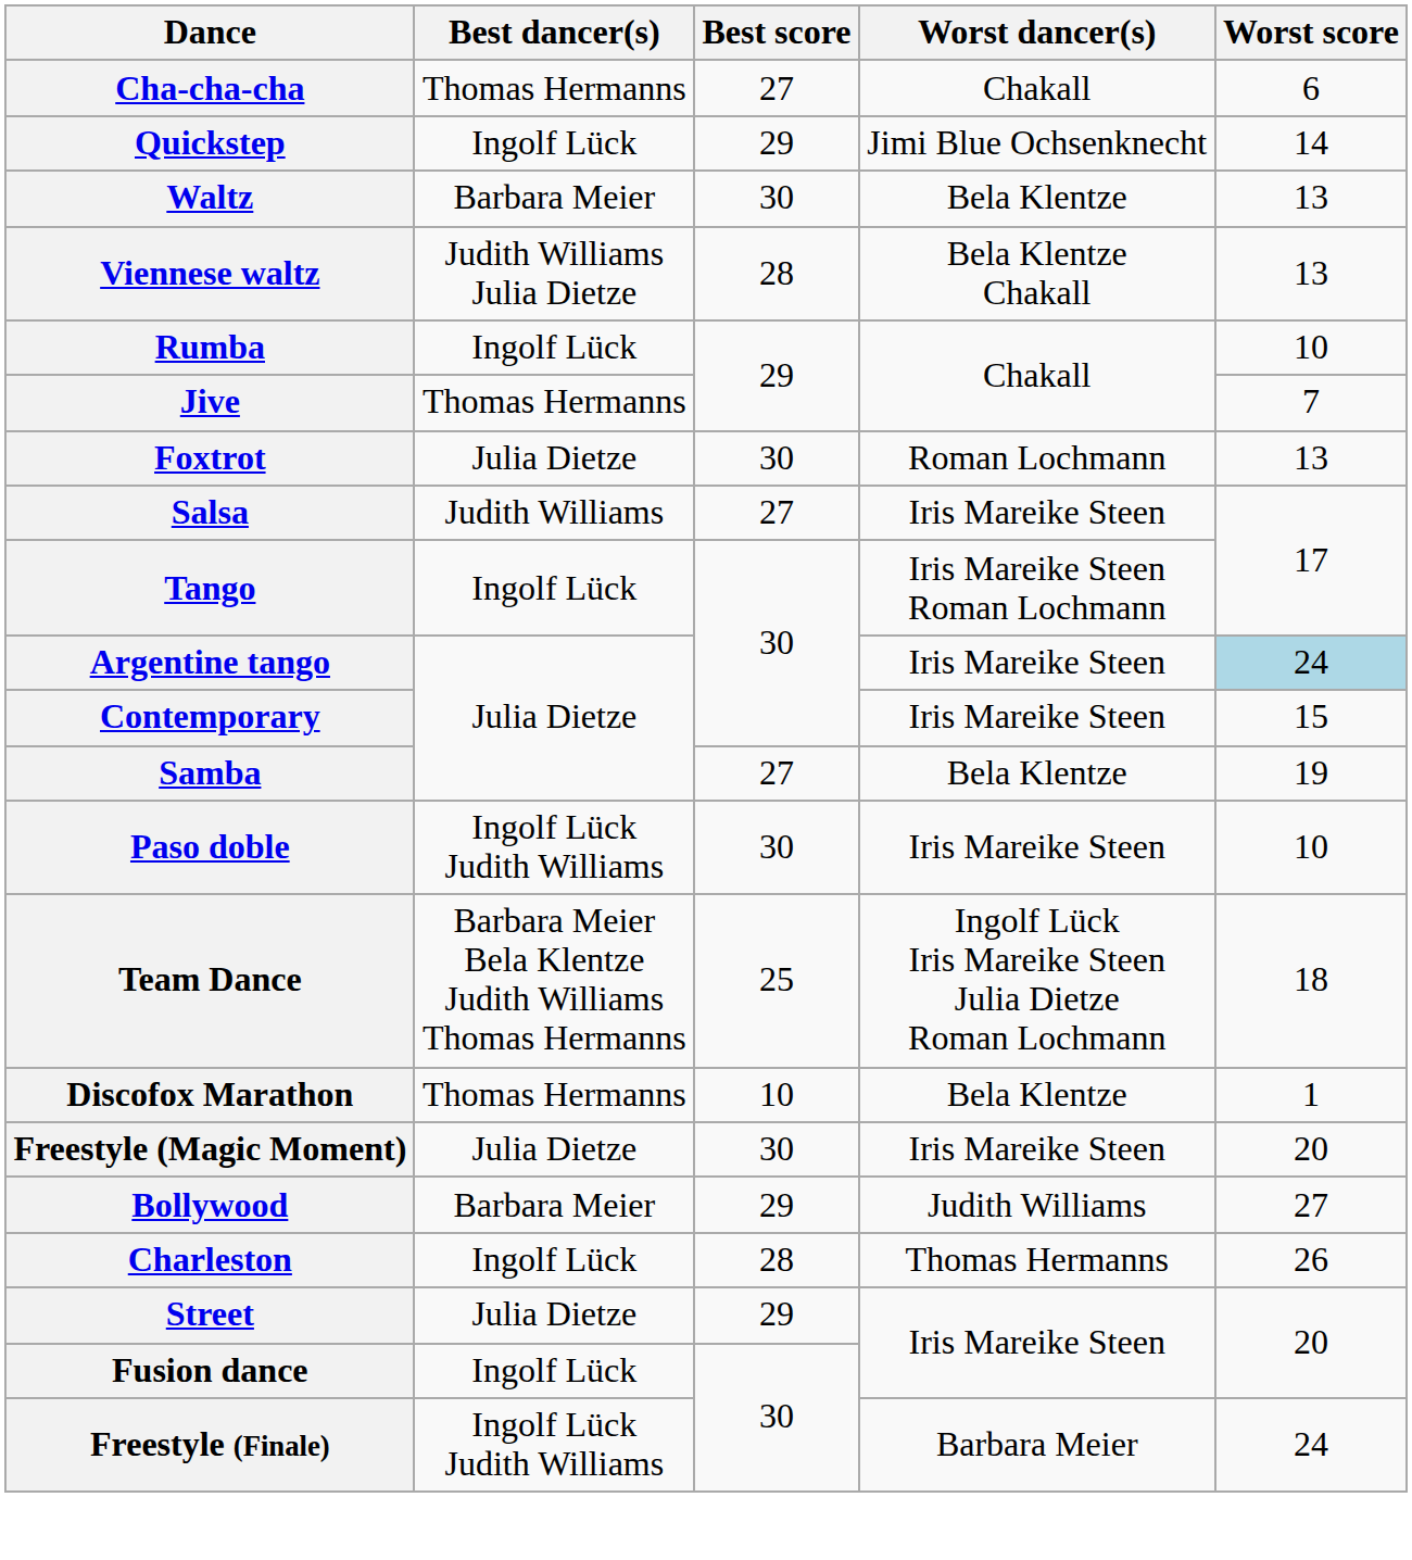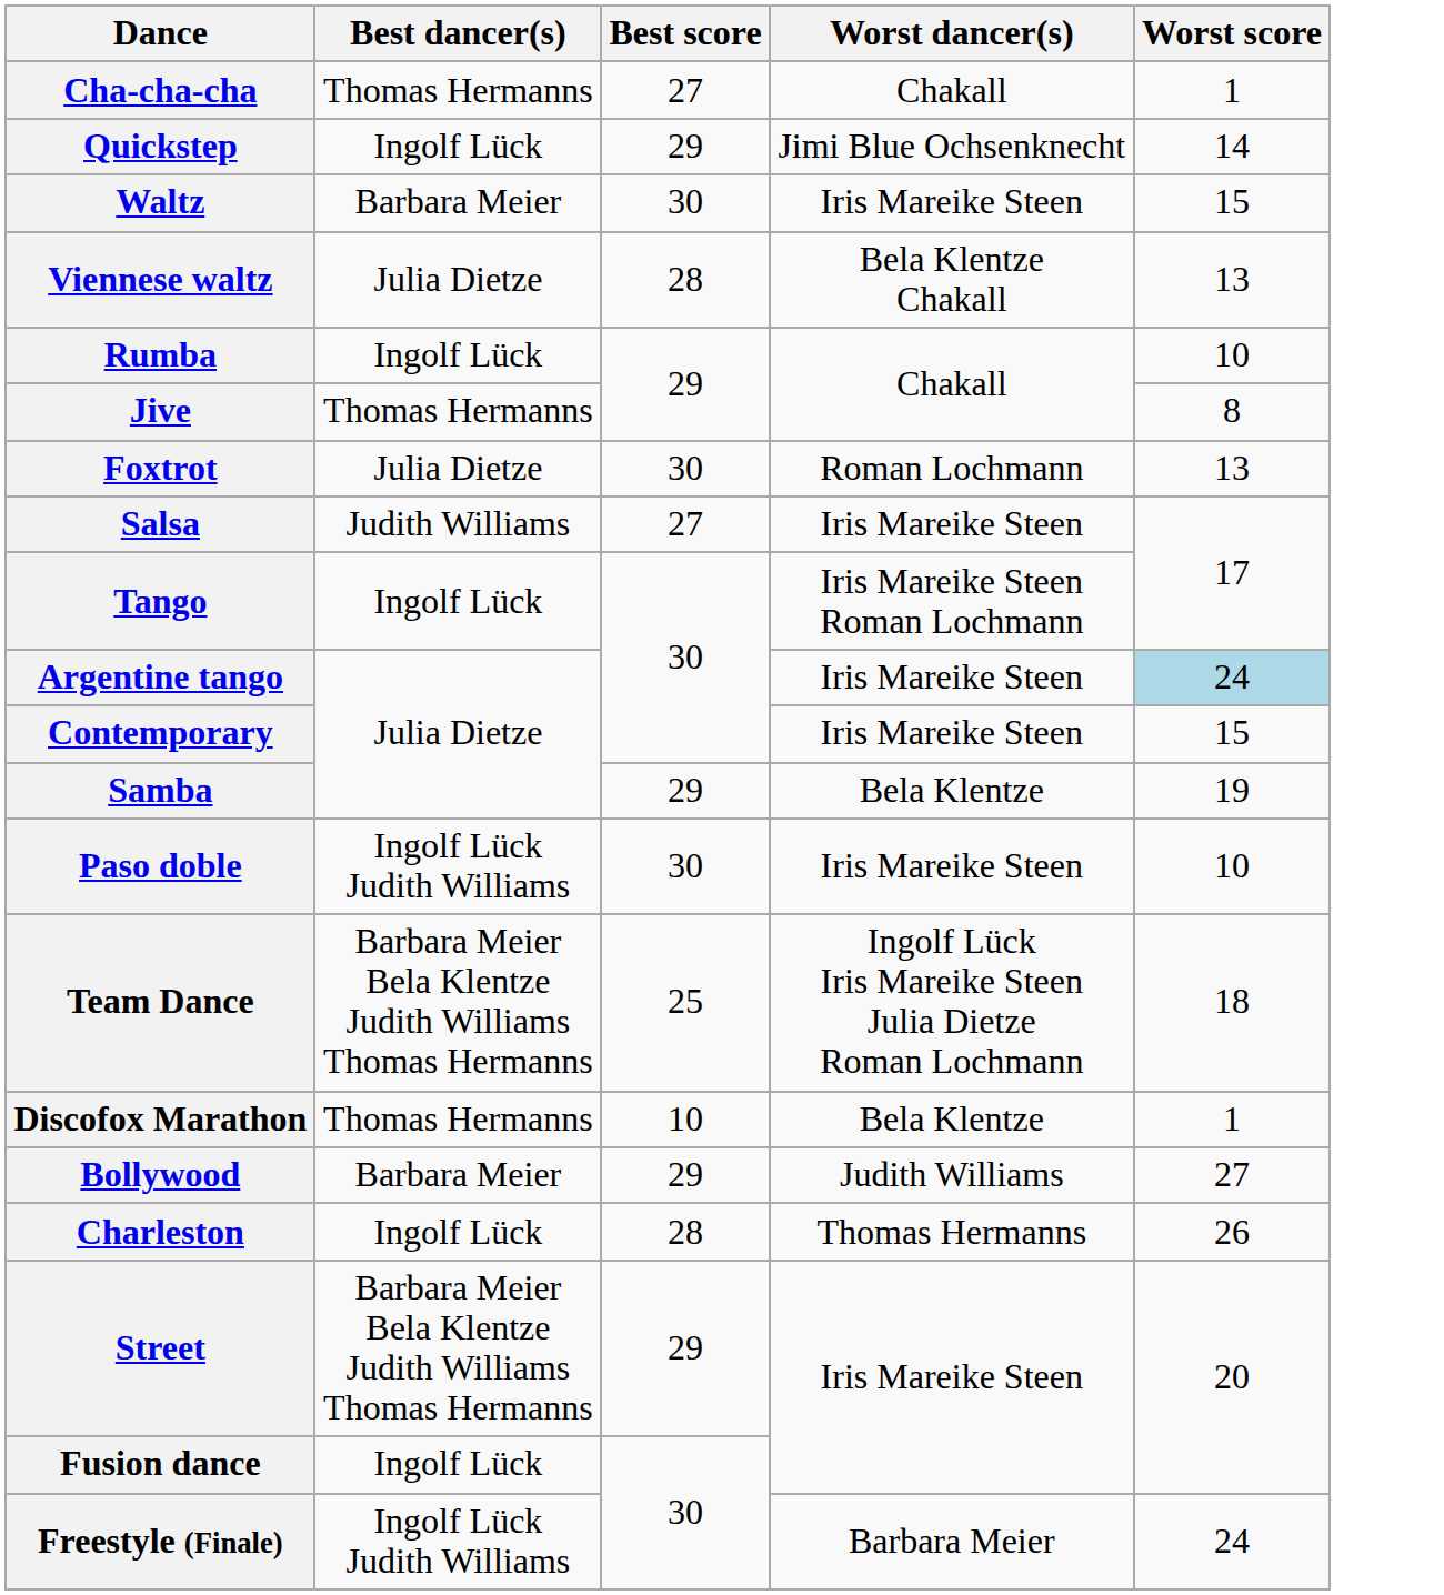Cha-cha-cha | Worst score: 6 -> 1
Waltz | Worst dancer(s): Bela Klentze -> Iris Mareike Steen
Waltz | Worst score: 13 -> 15
Viennese waltz | Best dancer(s): Judith Williams Julia Dietze -> Julia Dietze
Jive | Worst score: 7 -> 8
Samba | Best score: 27 -> 29
- row: Freestyle (Magic Moment) | Julia Dietze | 30 | Iris Mareike Steen | 20
Street | Best dancer(s): Julia Dietze -> Barbara Meier Bela Klentze Judith Williams Thomas Hermanns
